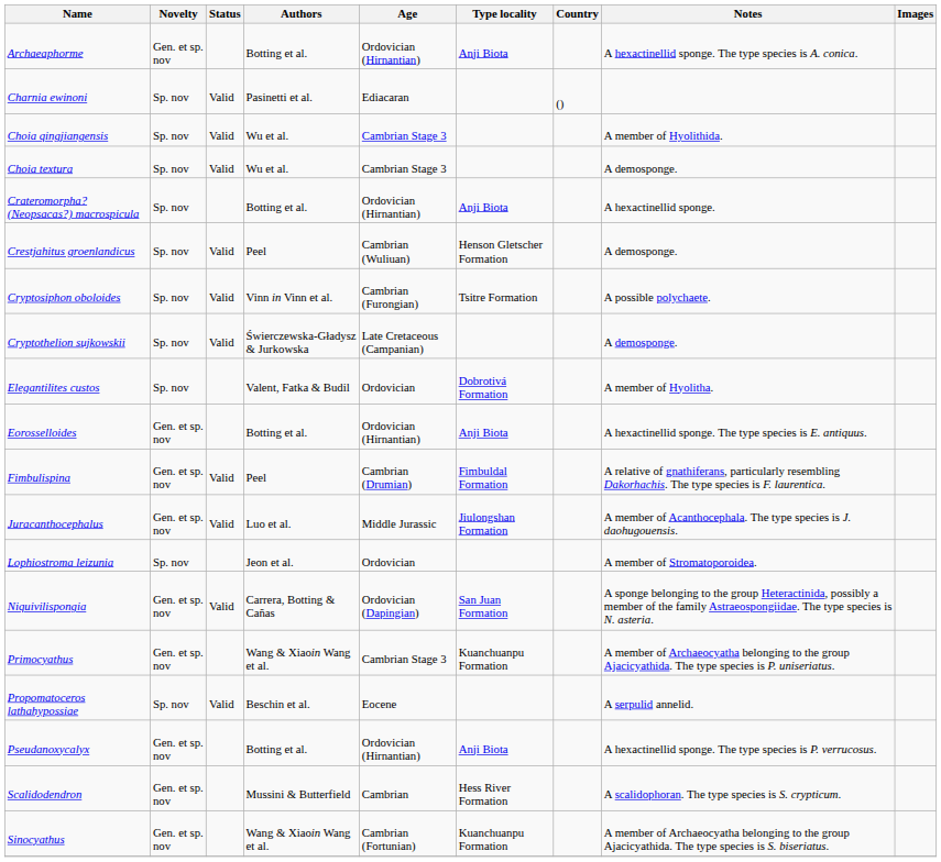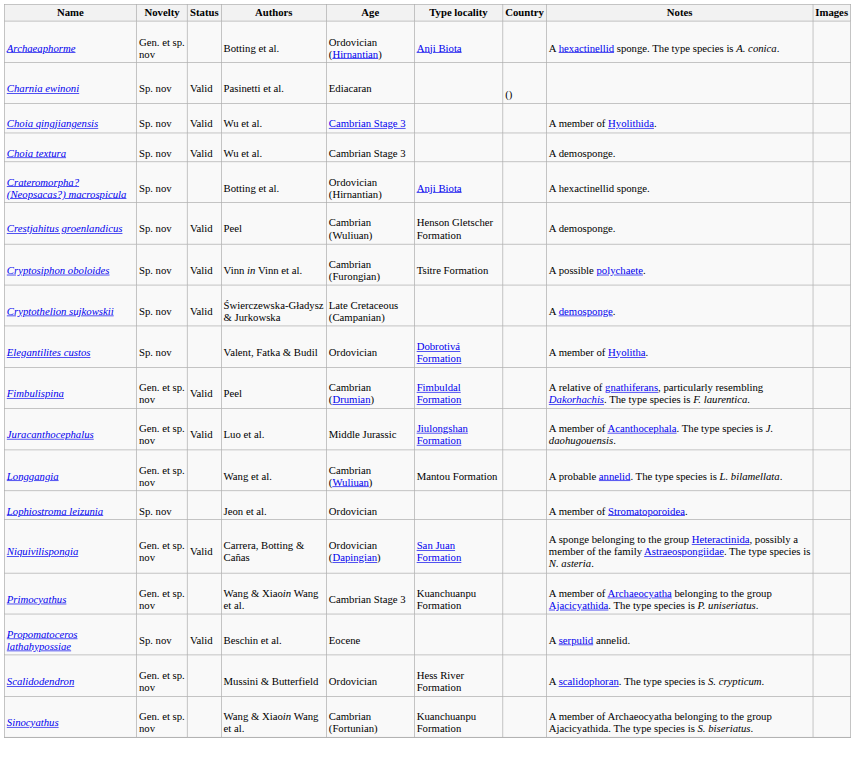- row: Eorosselloides | Gen. et sp. nov | Botting et al. | Ordovician (Hirnantian) | Anji Biota | A hexactinellid sponge. The type species is E. antiquus.
+ row: Longgangia | Gen. et sp. nov | Wang et al. | Cambrian (Wuliuan) | Mantou Formation | A probable annelid. The type species is L. bilamellata.
- row: Pseudanoxycalyx | Gen. et sp. nov | Botting et al. | Ordovician (Hirnantian) | Anji Biota | A hexactinellid sponge. The type species is P. verrucosus.
Scalidodendron | Age: Cambrian -> Ordovician
